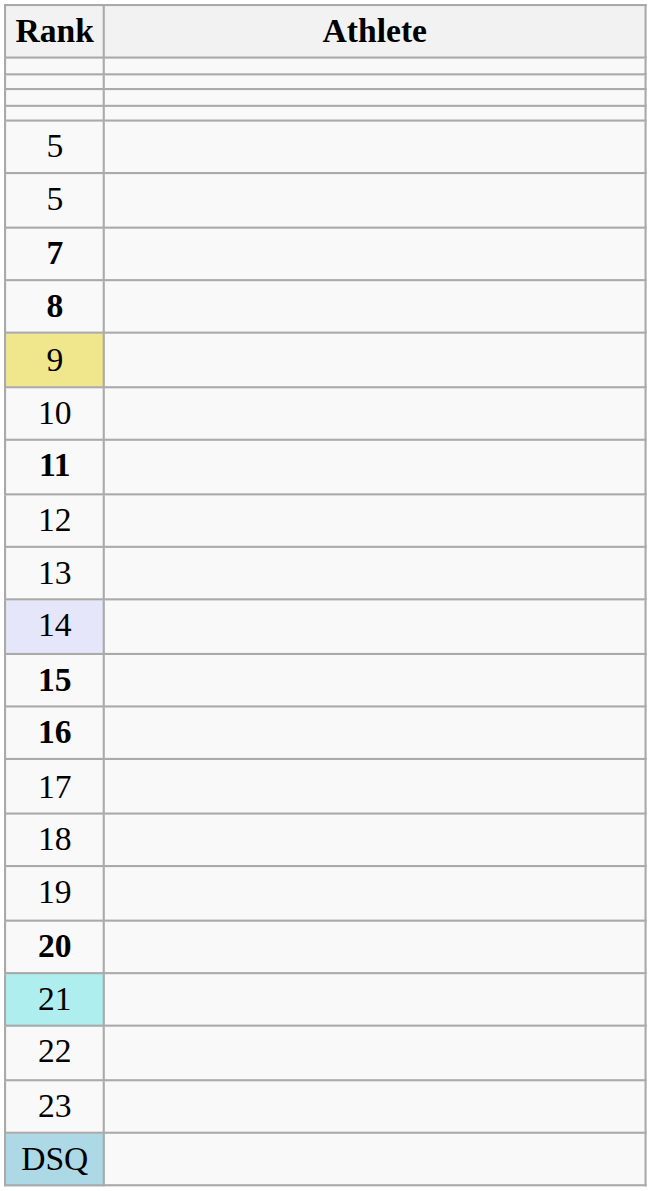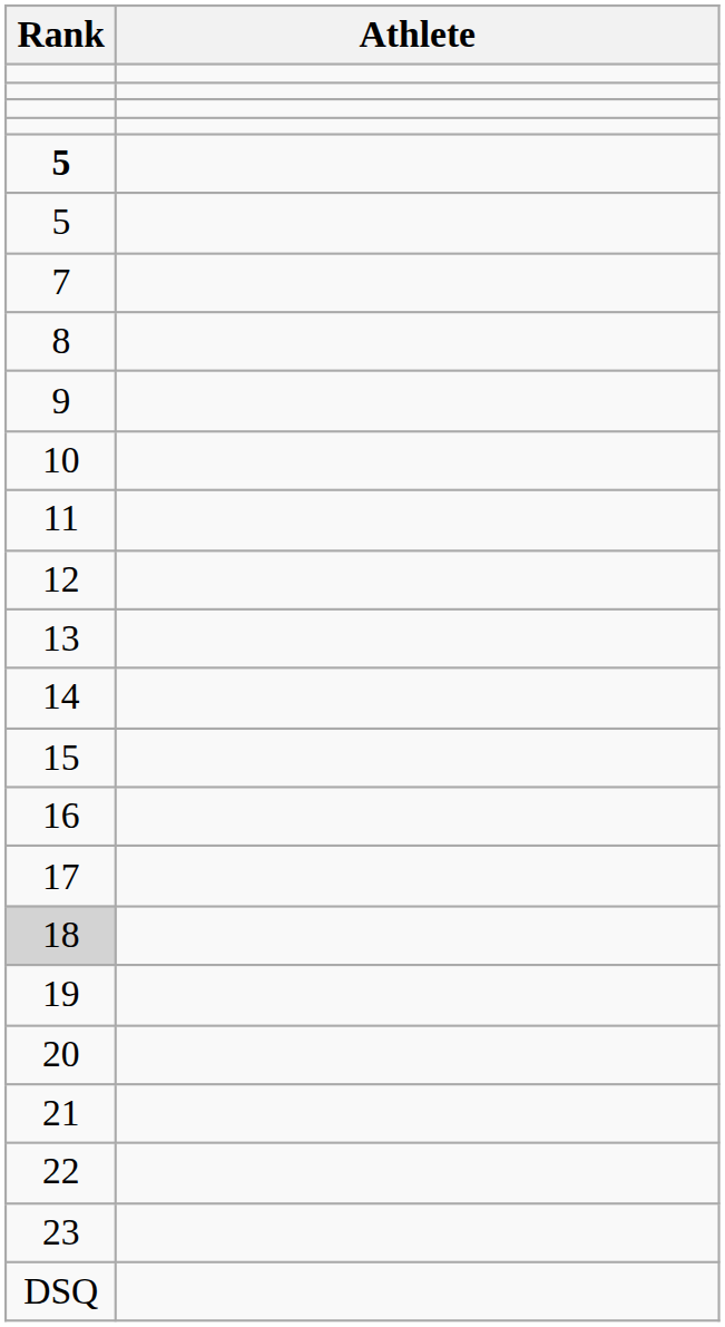row 6 | Rank: normal -> bold
row 8 | Rank: bold -> normal
row 9 | Rank: bold -> normal
row 10 | Rank: khaki background -> no background
row 12 | Rank: bold -> normal
row 15 | Rank: lavender background -> no background
row 16 | Rank: bold -> normal
row 17 | Rank: bold -> normal
row 19 | Rank: no background -> lightgrey background
row 21 | Rank: bold -> normal
row 22 | Rank: paleturquoise background -> no background
row 25 | Rank: lightblue background -> no background
